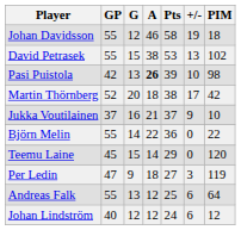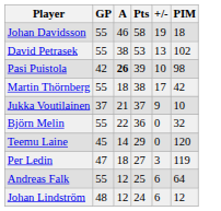- column: G | 12 | 15 | 13 | 20 | 16 | 14 | 15 | 9 | 13 | 12
Martin Thörnberg | GP: 52 -> 55
Björn Melin | PIM: 22 -> 32
Johan Lindström | GP: 40 -> 48
